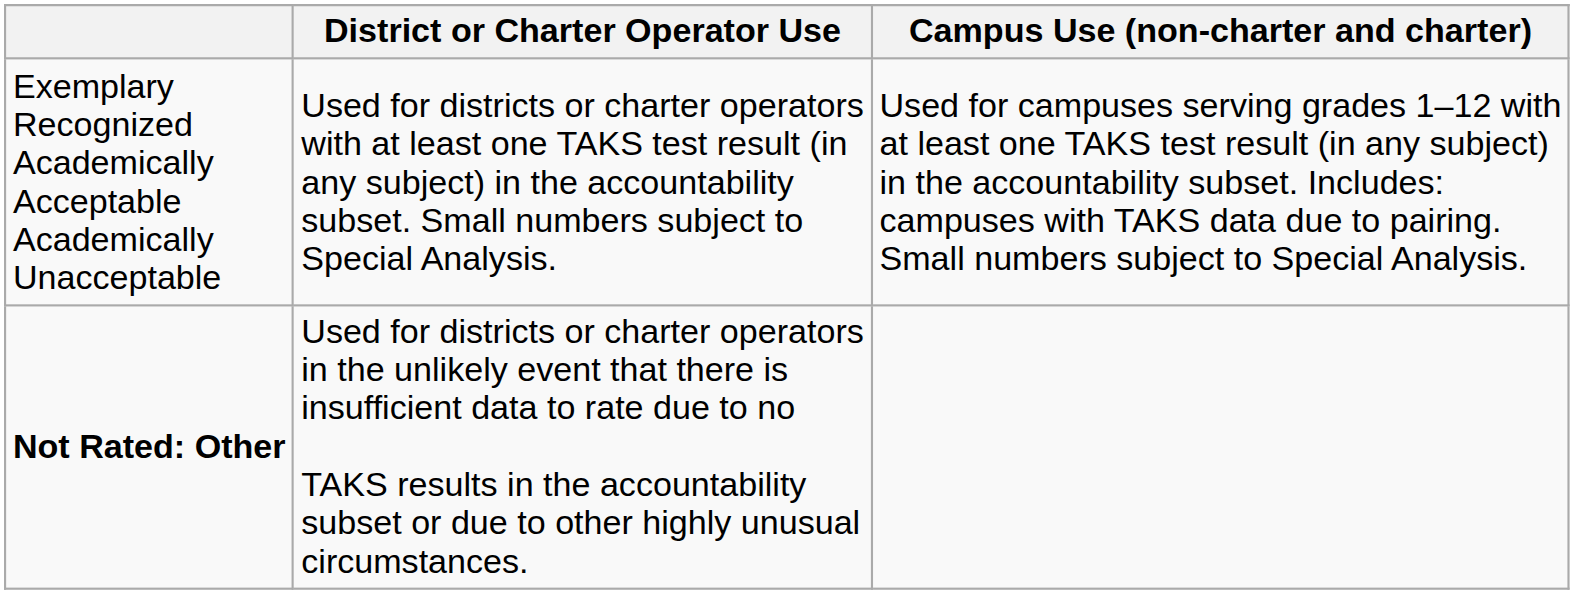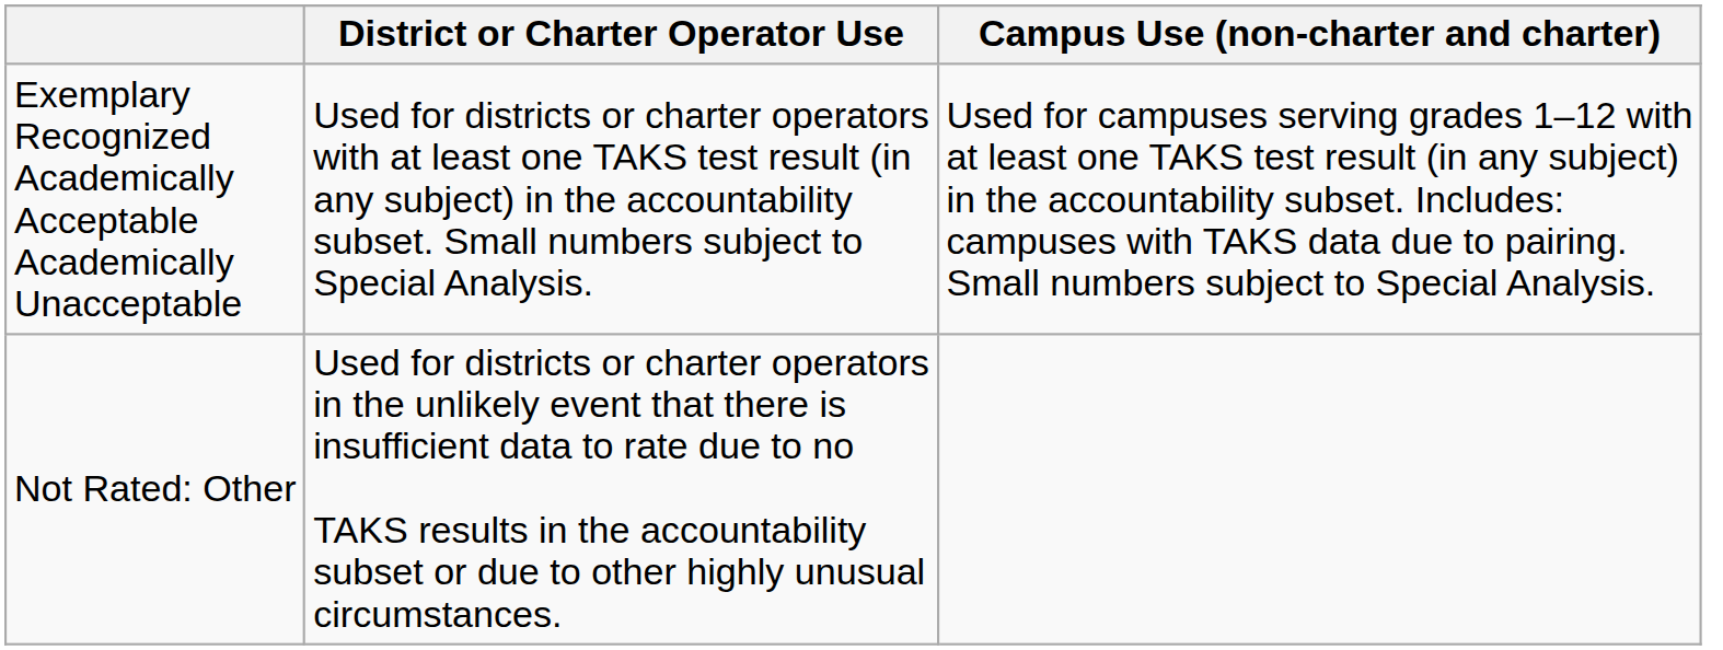Not Rated: Other | column 1: bold -> normal
